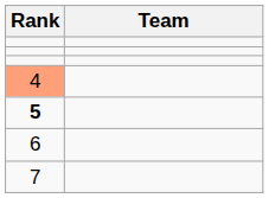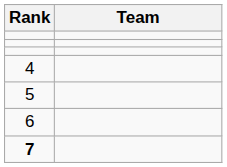row 5 | Rank: lightsalmon background -> no background
row 6 | Rank: bold -> normal
row 8 | Rank: normal -> bold
